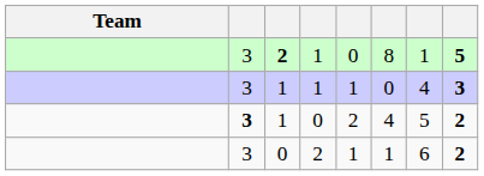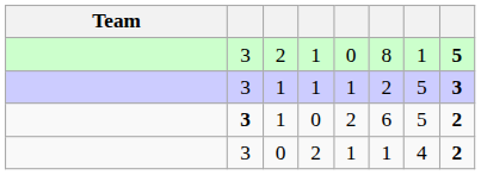row 2 | column 3: bold -> normal
row 3 | column 6: 0 -> 2
row 3 | column 7: 4 -> 5
row 4 | column 6: 4 -> 6
row 5 | column 7: 6 -> 4
